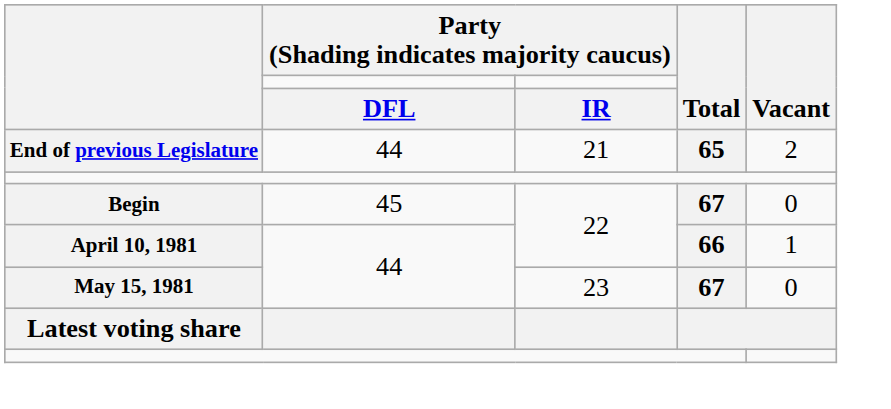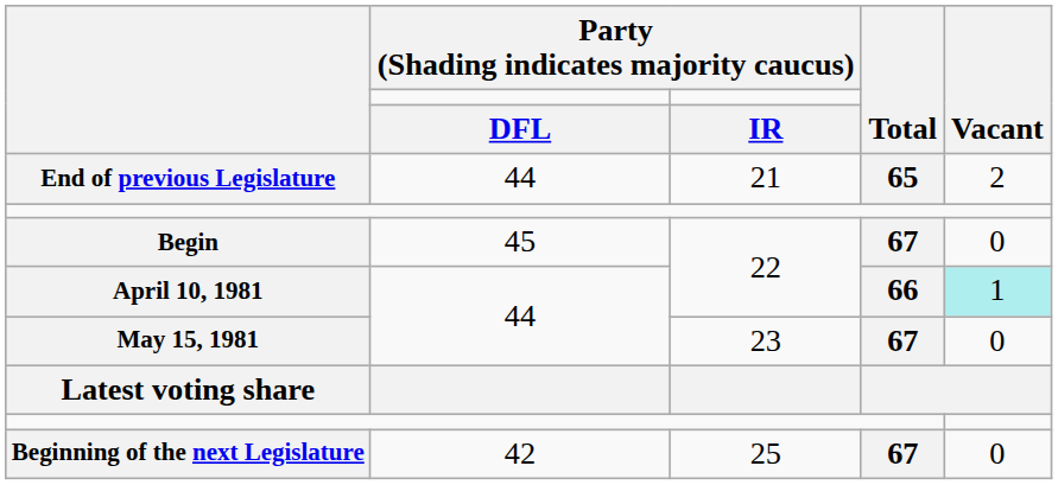April 10, 1981 | Vacant: no background -> paleturquoise background
+ row: Beginning of the next Legislature | 42 | 25 | 67 | 0
